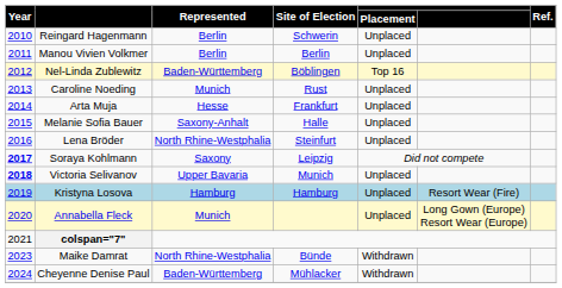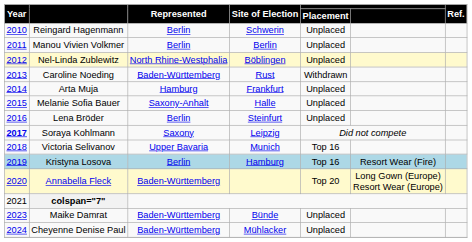Nel-Linda Zublewitz | Represented: Baden-Württemberg -> North Rhine-Westphalia
Nel-Linda Zublewitz | Placement: Top 16 -> Unplaced
Caroline Noeding | Represented: Munich -> Baden-Württemberg
Caroline Noeding | Placement: Unplaced -> Withdrawn
Arta Muja | Represented: Hesse -> Hamburg
Lena Bröder | Represented: North Rhine-Westphalia -> Berlin
Victoria Selivanov | Year: bold -> normal
Victoria Selivanov | Placement: Unplaced -> Top 16
Kristyna Losova | Represented: Hamburg -> Berlin
Kristyna Losova | Placement: Unplaced -> Top 16
Annabella Fleck | Represented: Munich -> Baden-Württemberg
Annabella Fleck | Placement: Unplaced -> Top 20
Maike Damrat | Represented: North Rhine-Westphalia -> Baden-Württemberg
Maike Damrat | Placement: Withdrawn -> Unplaced
Cheyenne Denise Paul | Placement: Withdrawn -> Unplaced
